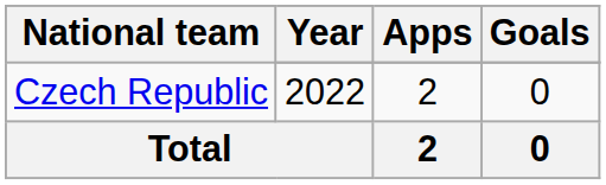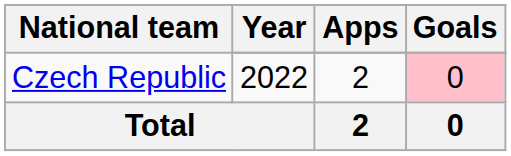2022 | Goals: no background -> pink background
